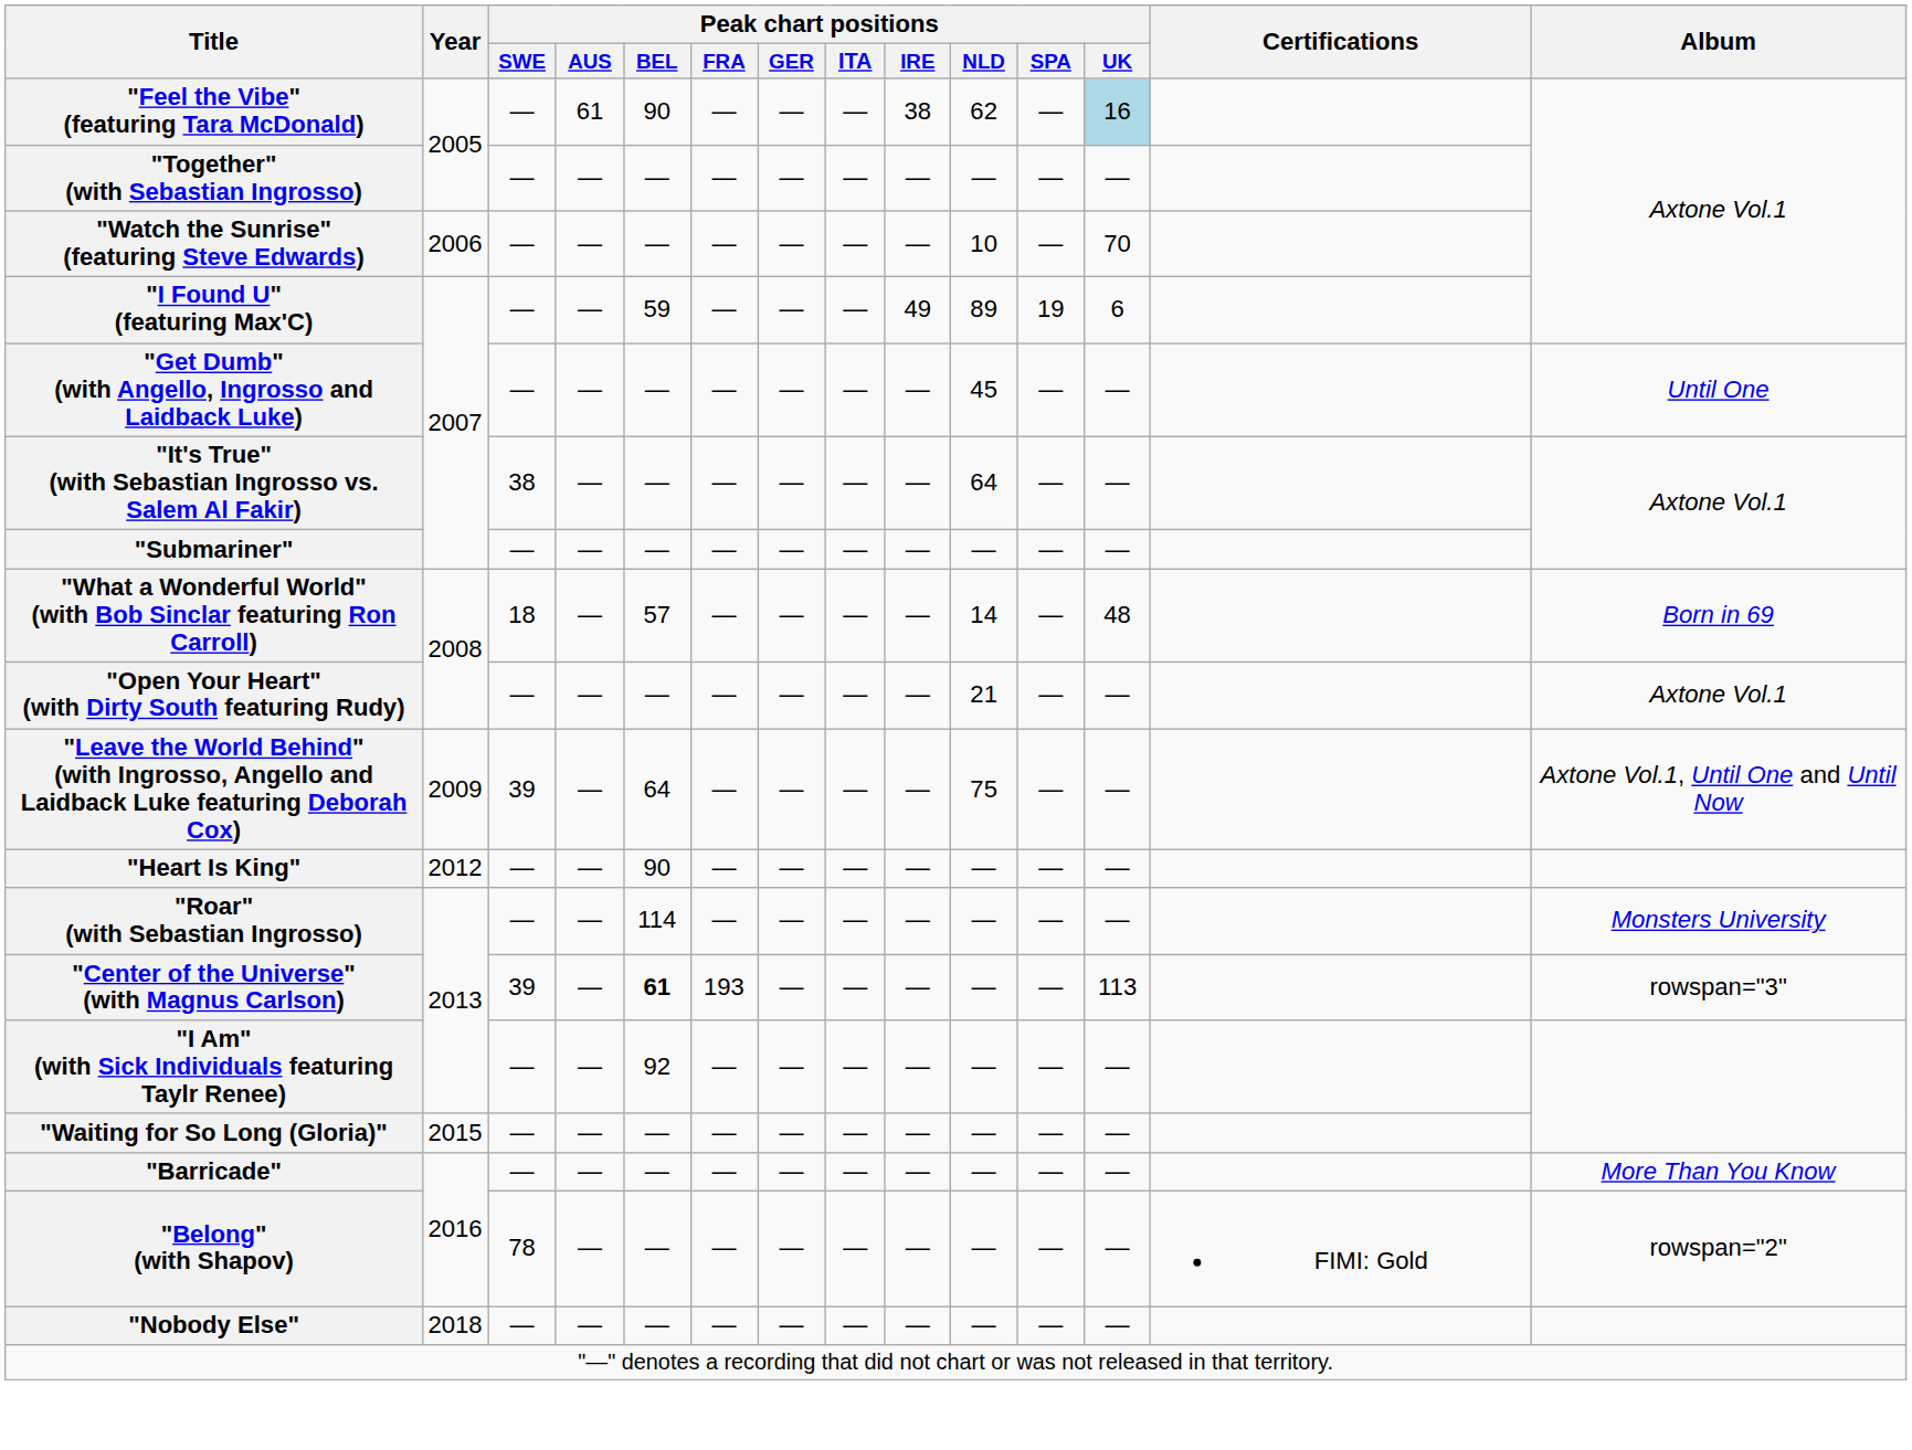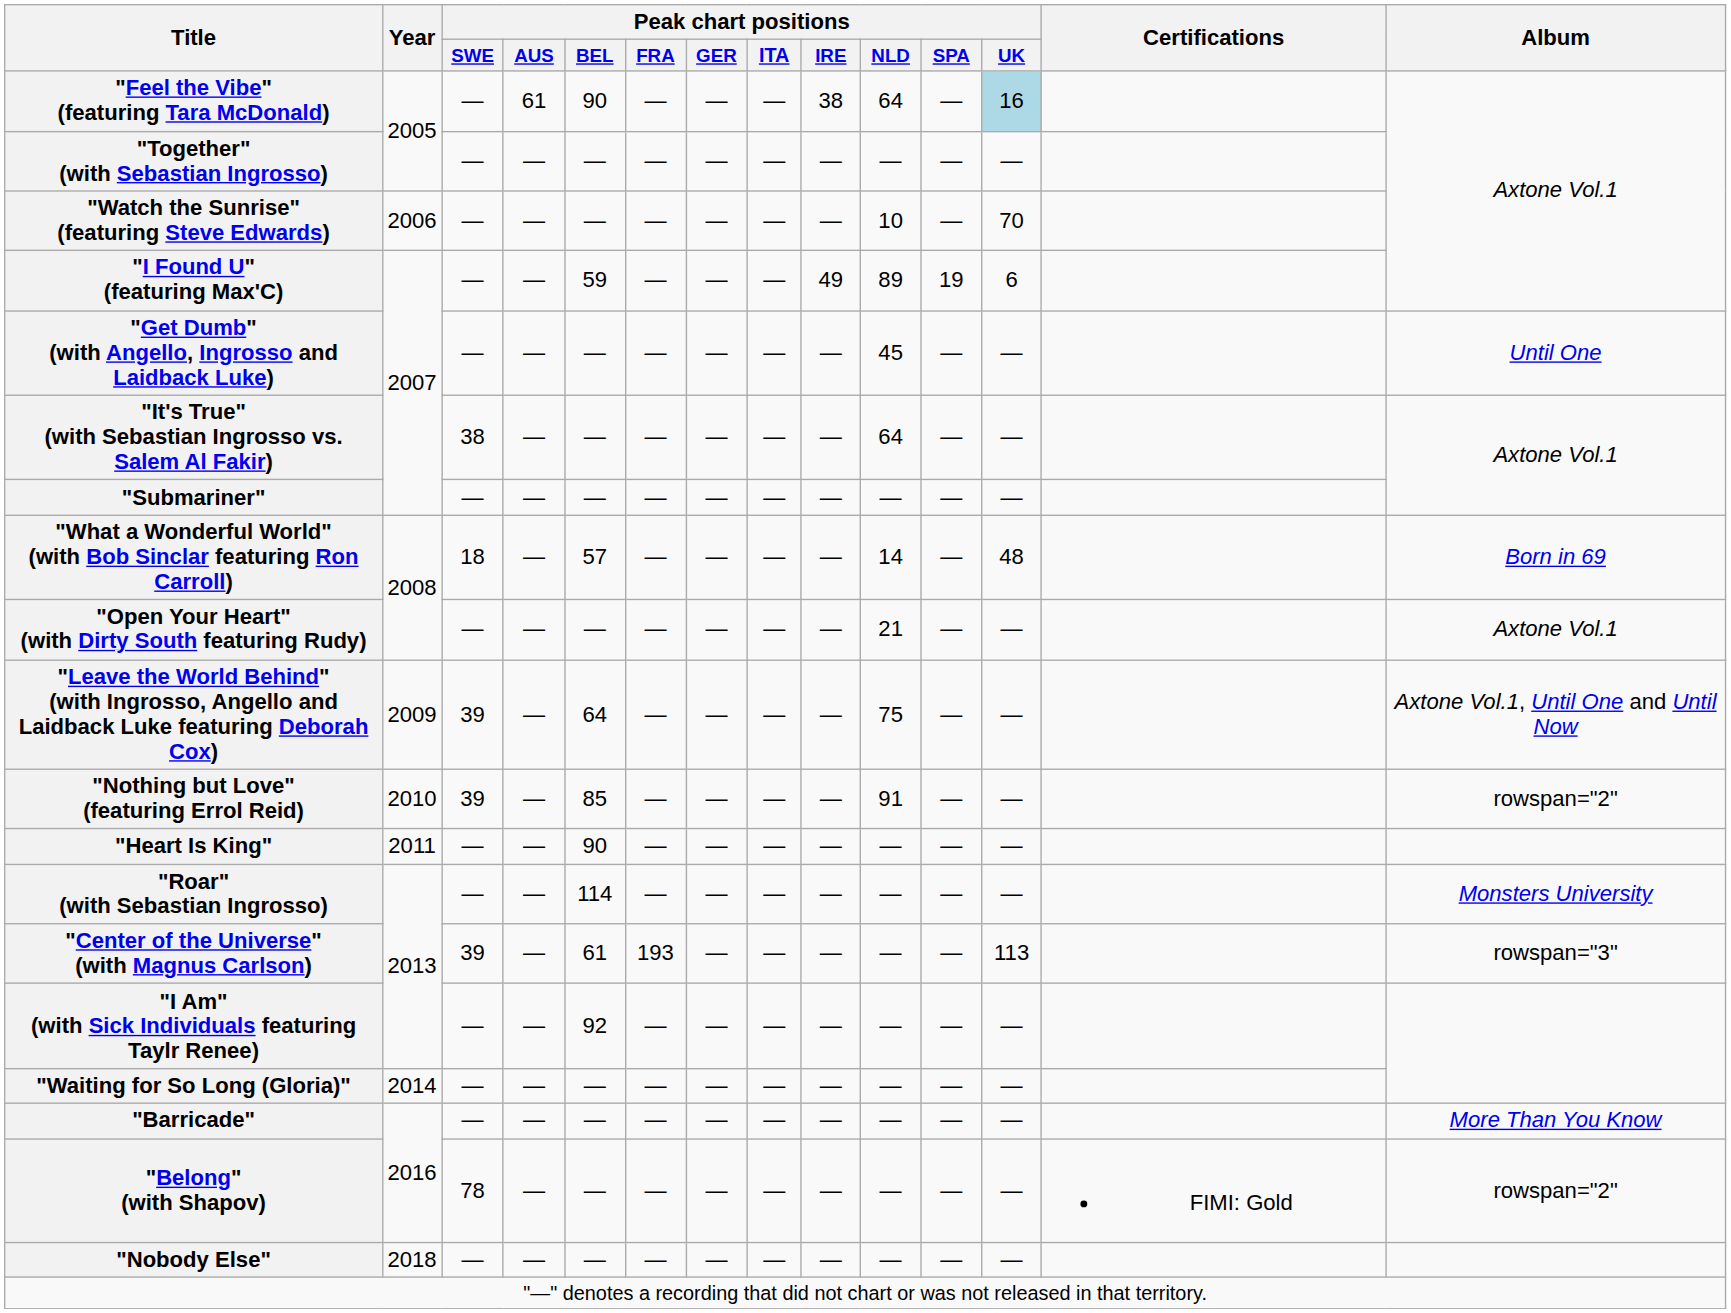"Feel the Vibe" (featuring Tara McDonald) | Peak chart positions / NLD: 62 -> 64
+ row: "Nothing but Love" (featuring Errol Reid) | 2010 | 39 | — | 85 | — | — | — | — | 91 | — | — | rowspan="2"
"Heart Is King" | Year: 2012 -> 2011
"Center of the Universe" (with Magnus Carlson) | Peak chart positions / BEL: bold -> normal
"Waiting for So Long (Gloria)" | Year: 2015 -> 2014
